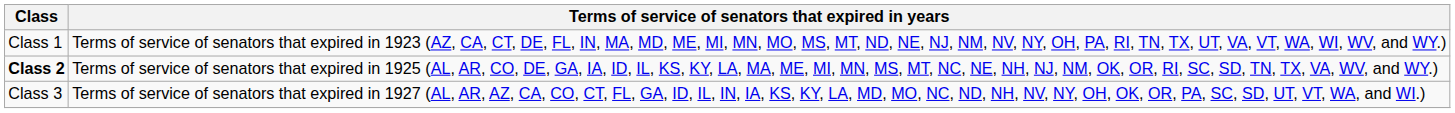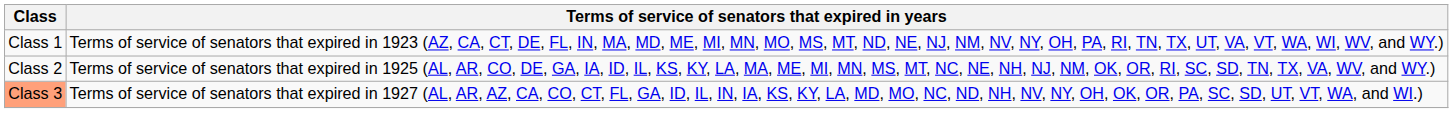Class 2 | Class: bold -> normal
Class 3 | Class: no background -> lightsalmon background
